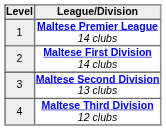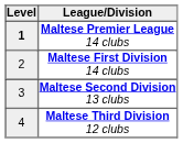Maltese Premier League 14 clubs | Level: normal -> bold
